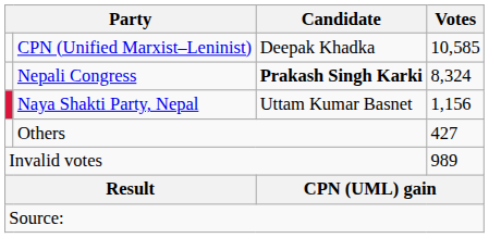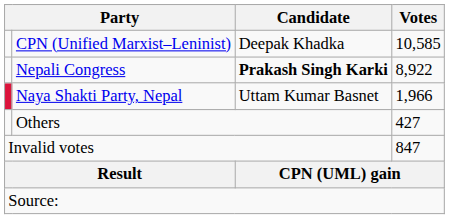Nepali Congress | Votes: 8,324 -> 8,922
Naya Shakti Party, Nepal | Votes: 1,156 -> 1,966
Invalid votes | Votes: 989 -> 847
